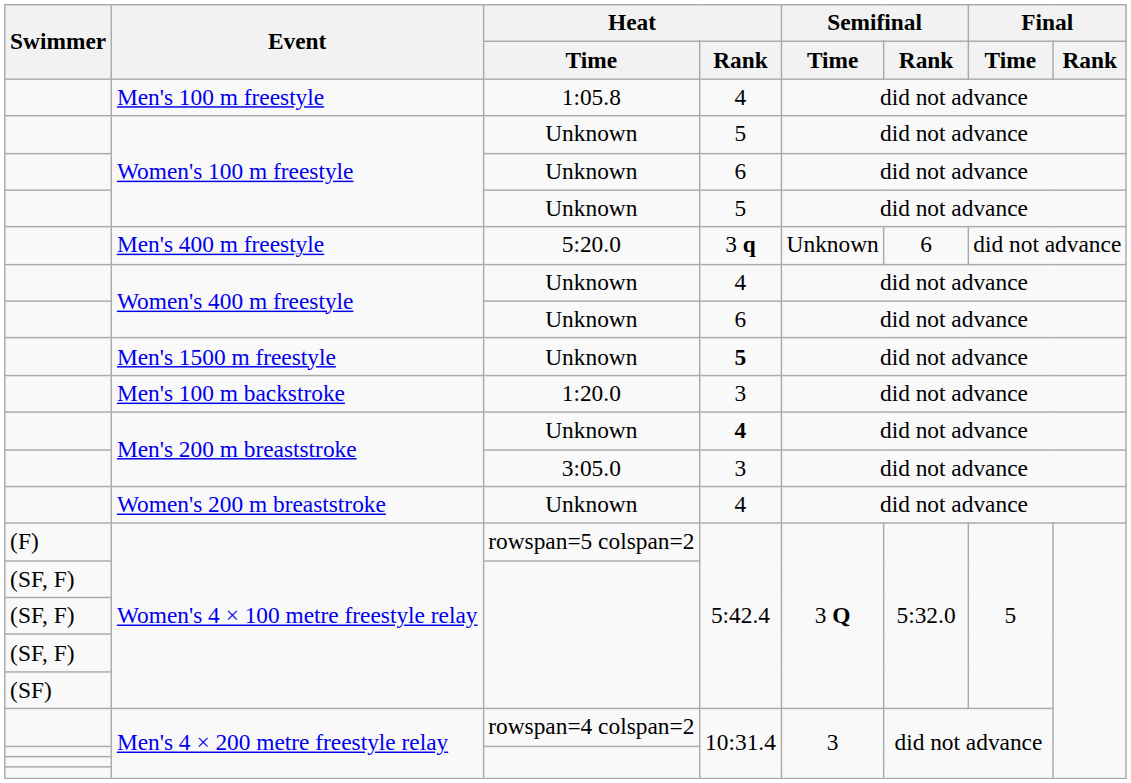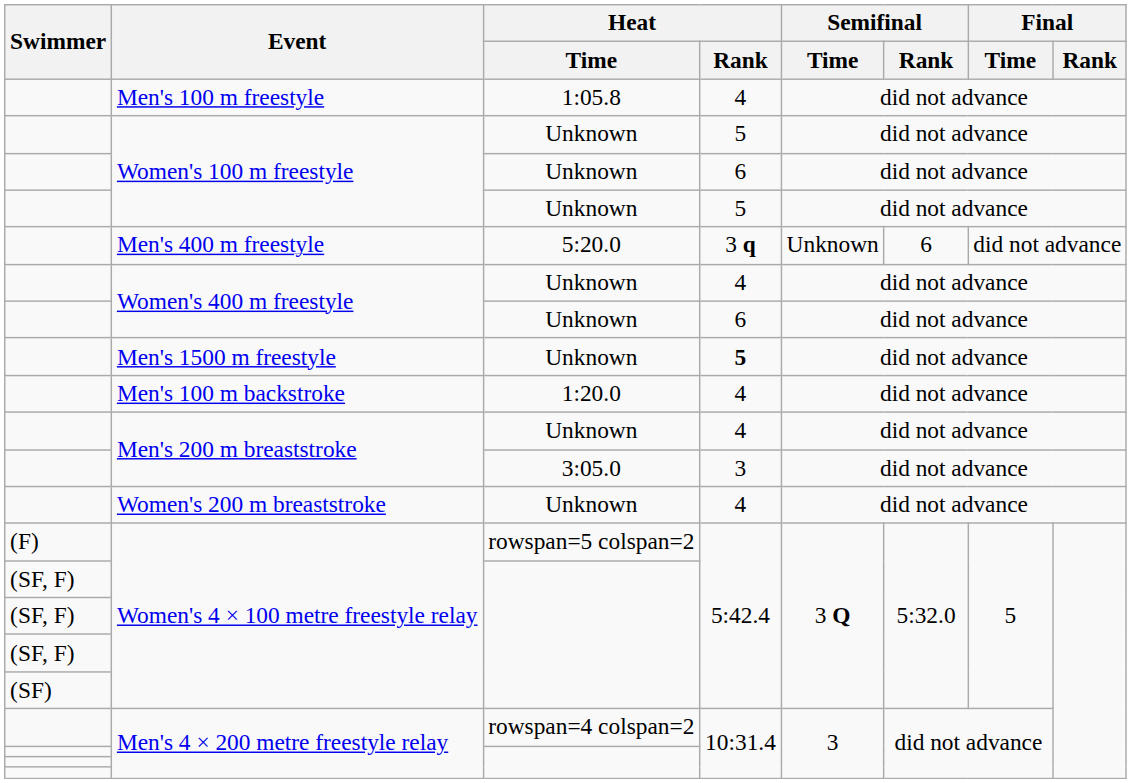Men's 100 m backstroke | Heat / Rank: 3 -> 4
Men's 200 m breaststroke / Unknown | Heat / Rank: bold -> normal
